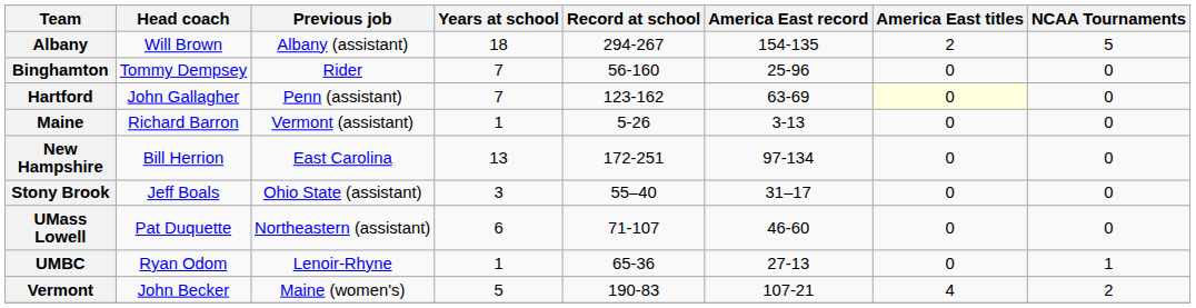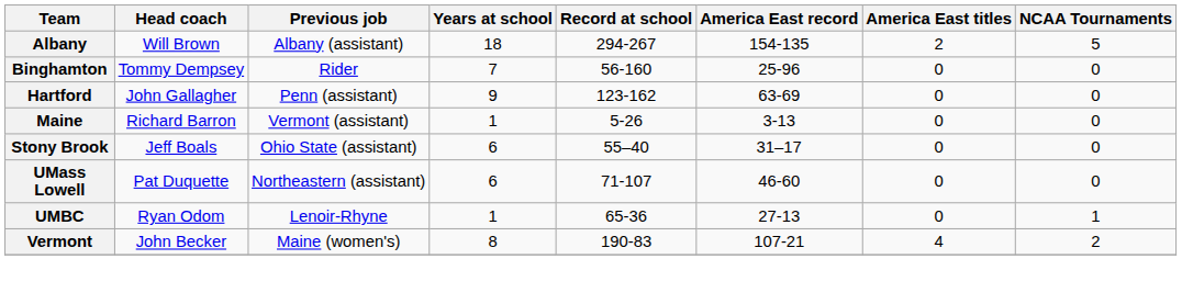Hartford | Years at school: 7 -> 9
Hartford | America East titles: lightyellow background -> no background
- row: New Hampshire | Bill Herrion | East Carolina | 13 | 172-251 | 97-134 | 0 | 0
Stony Brook | Years at school: 3 -> 6
Vermont | Years at school: 5 -> 8
